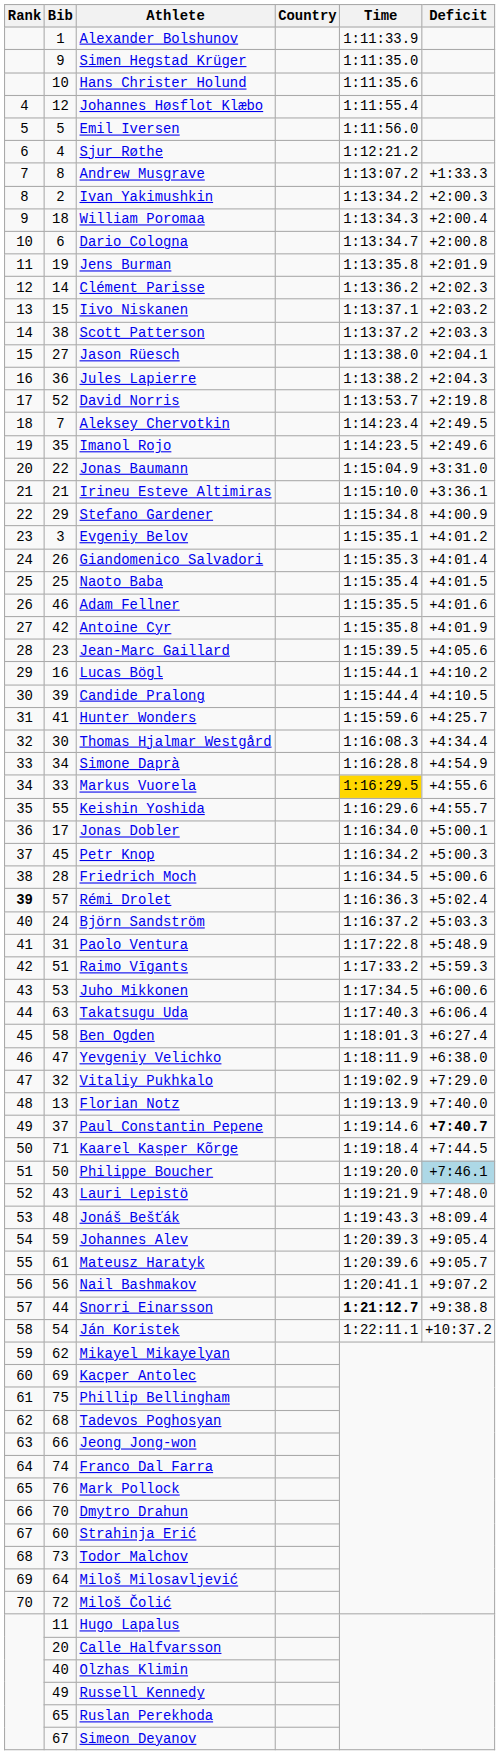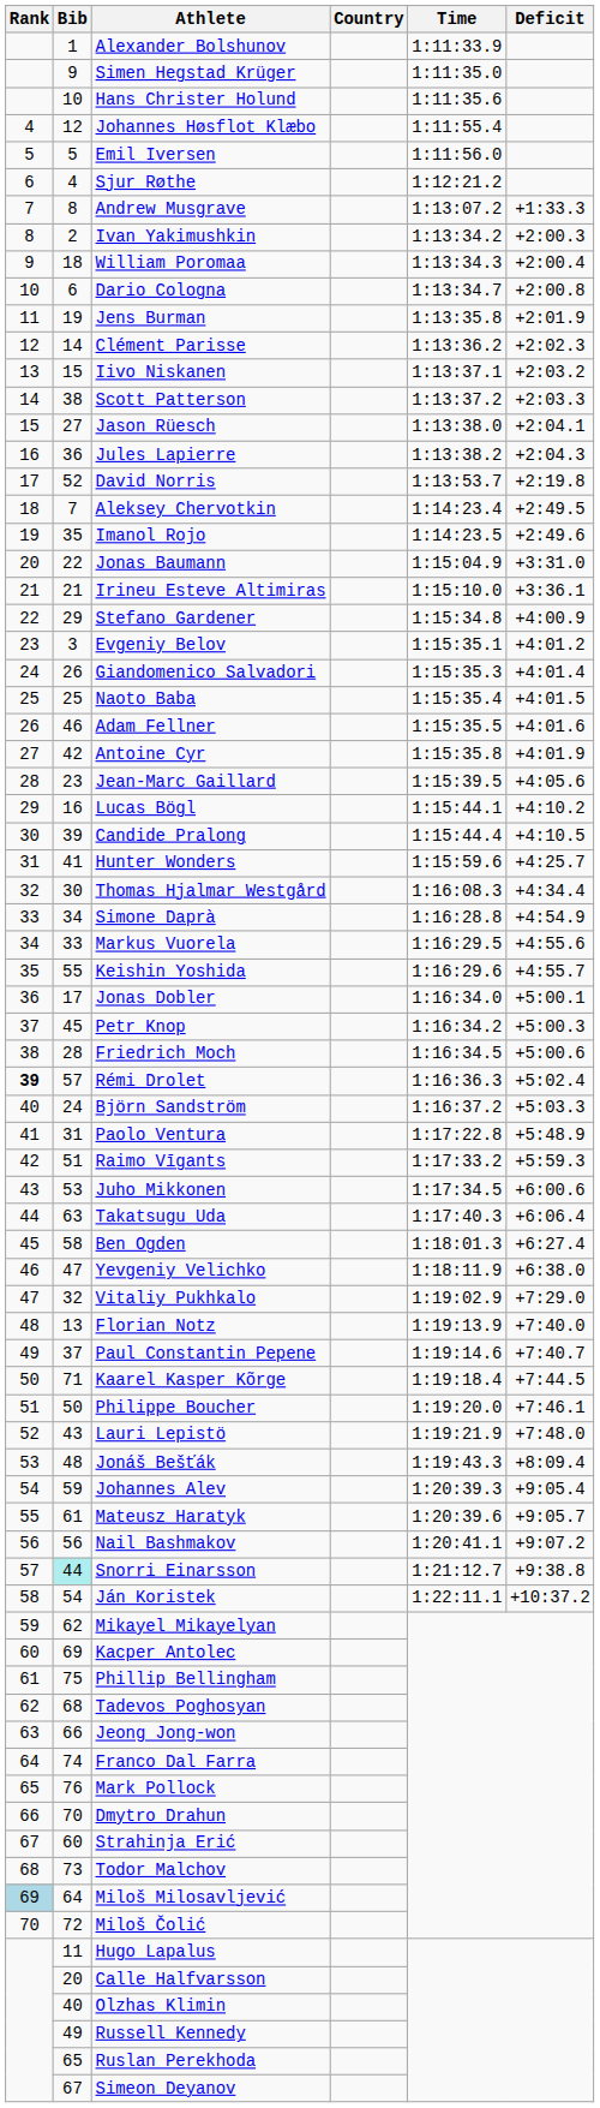Markus Vuorela | Time: gold background -> no background
Paul Constantin Pepene | Deficit: bold -> normal
Philippe Boucher | Deficit: lightblue background -> no background
Snorri Einarsson | Bib: no background -> paleturquoise background
Snorri Einarsson | Time: bold -> normal
Miloš Milosavljević | Rank: no background -> lightblue background
